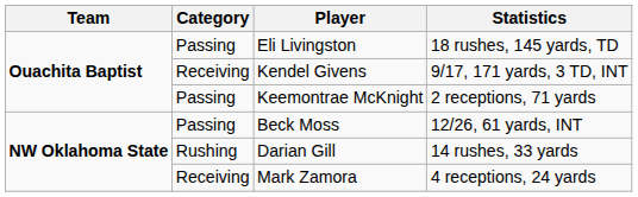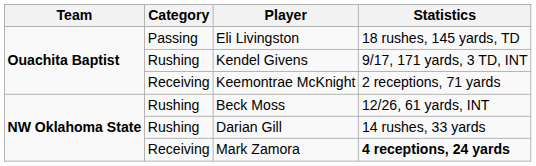Kendel Givens | Category: Receiving -> Rushing
Keemontrae McKnight | Category: Passing -> Receiving
Beck Moss | Category: Passing -> Rushing
Mark Zamora | Statistics: normal -> bold
